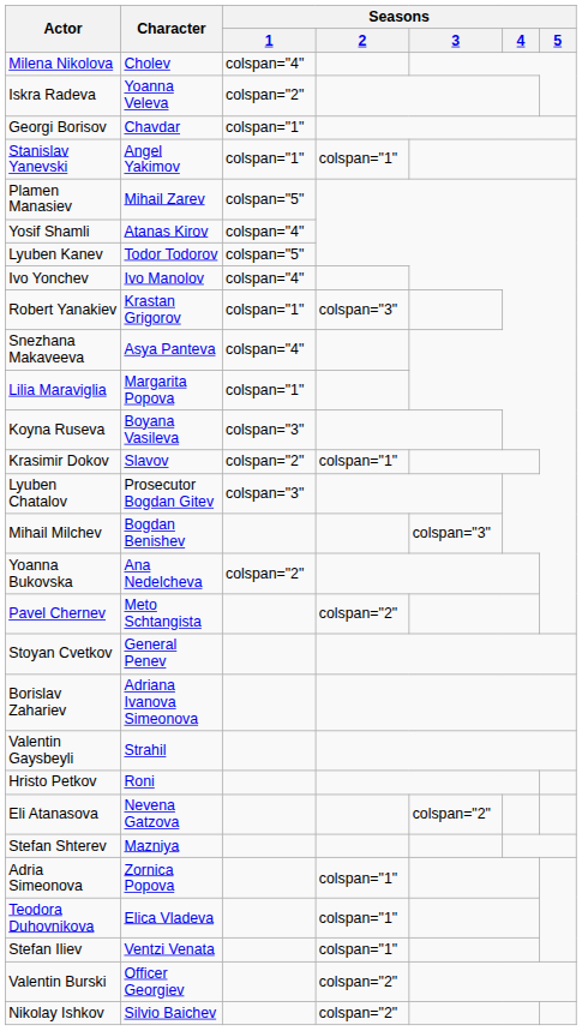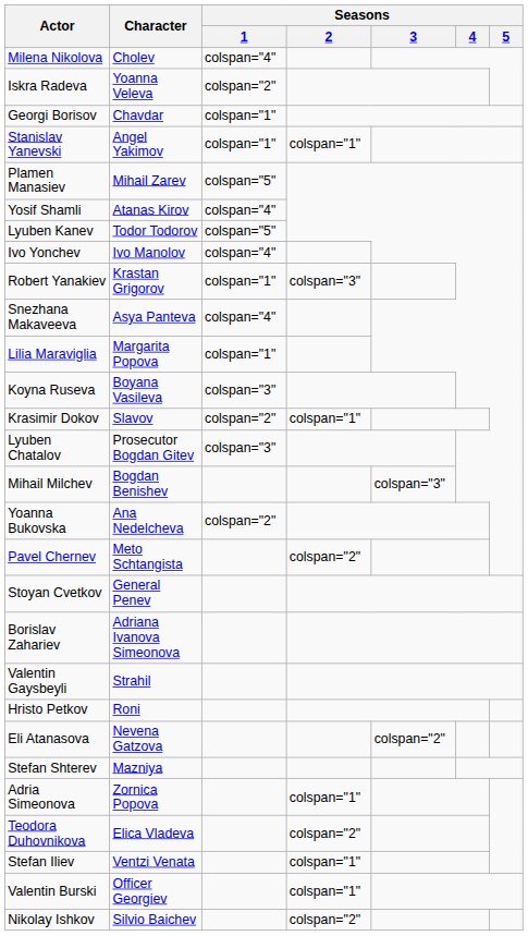Teodora Duhovnikova | Seasons / 2: colspan="1" -> colspan="2"
Valentin Burski | Seasons / 2: colspan="2" -> colspan="1"
